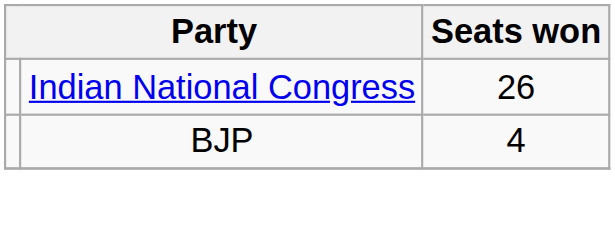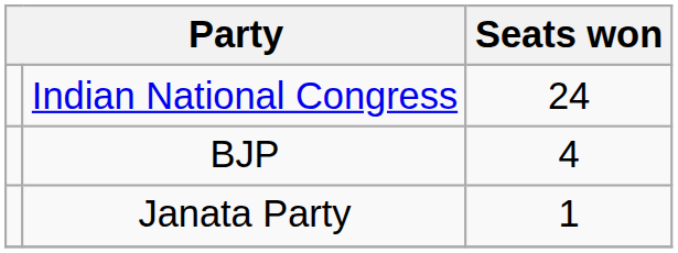Indian National Congress | Seats won: 26 -> 24
+ row: Janata Party | 1
